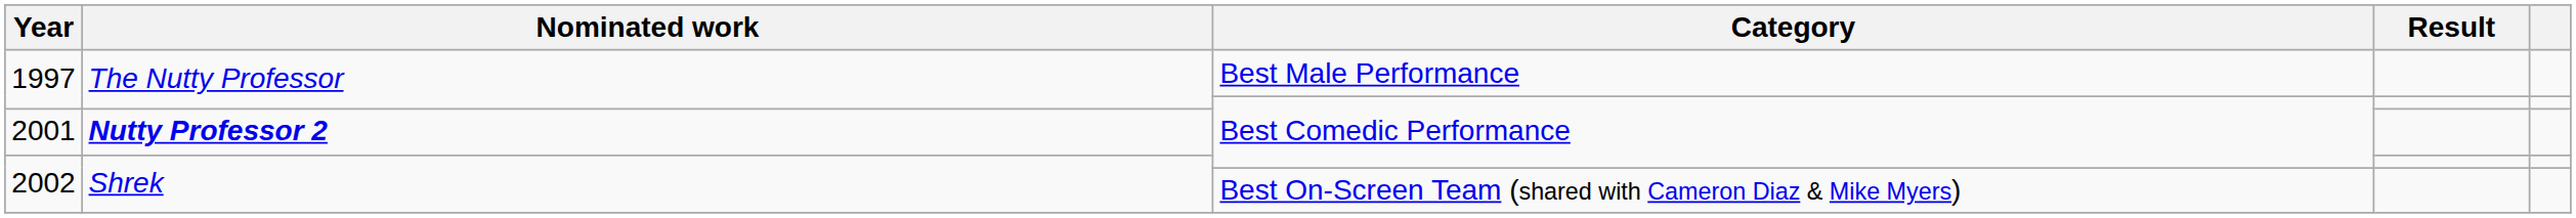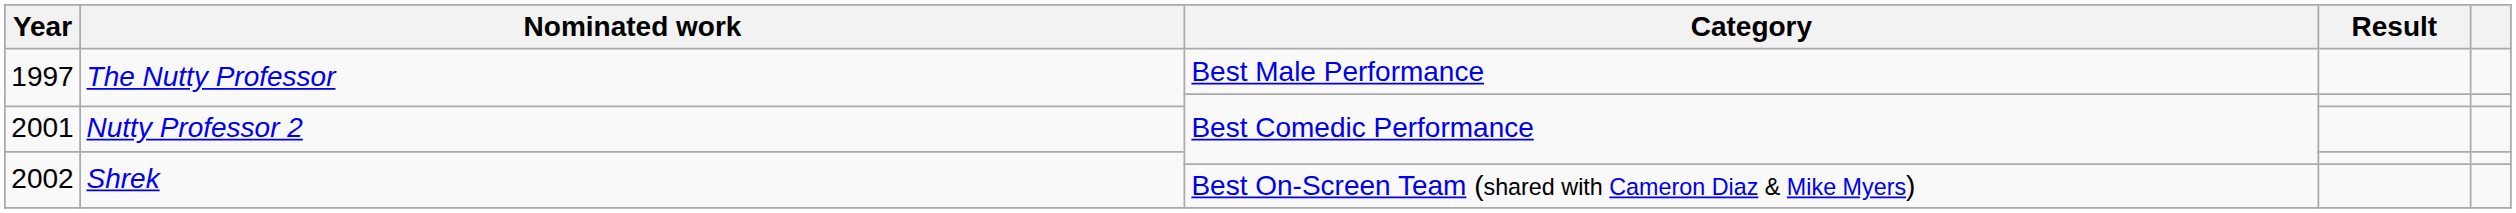2001 | Nominated work: bold -> normal
